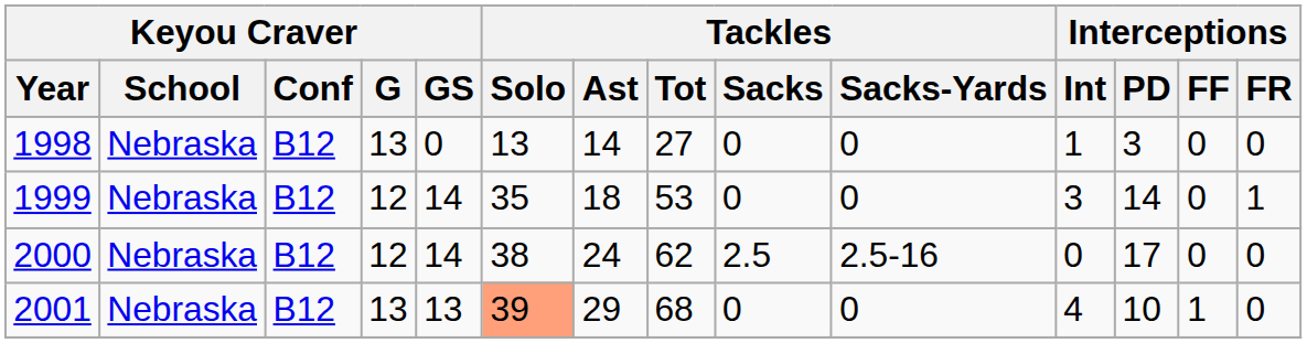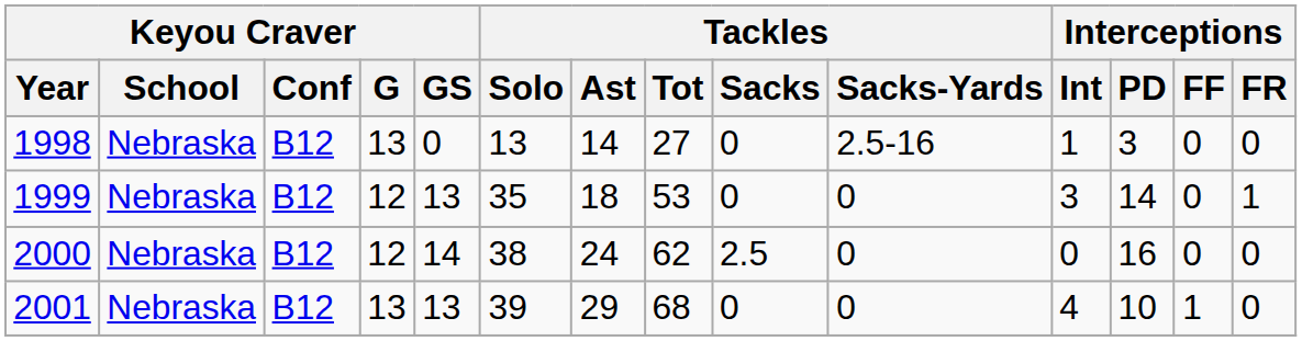1998 | Tackles / Sacks-Yards: 0 -> 2.5-16
1999 | Keyou Craver / GS: 14 -> 13
2000 | Tackles / Sacks-Yards: 2.5-16 -> 0
2000 | Interceptions / PD: 17 -> 16
2001 | Tackles / Solo: lightsalmon background -> no background
